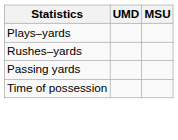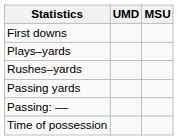+ row: First downs
+ row: Passing: ––
